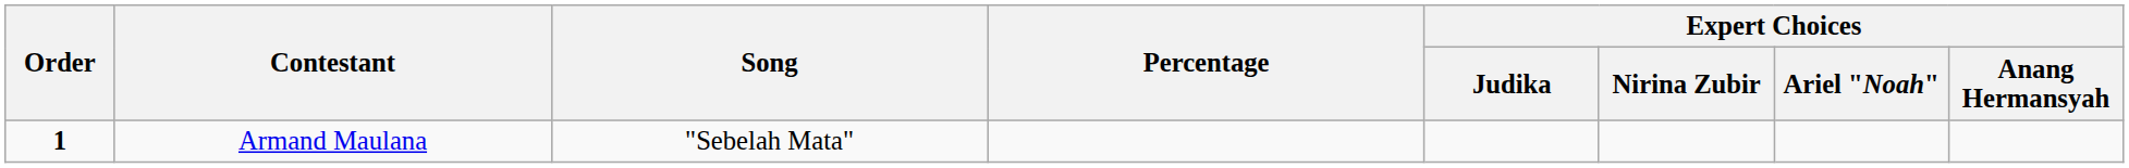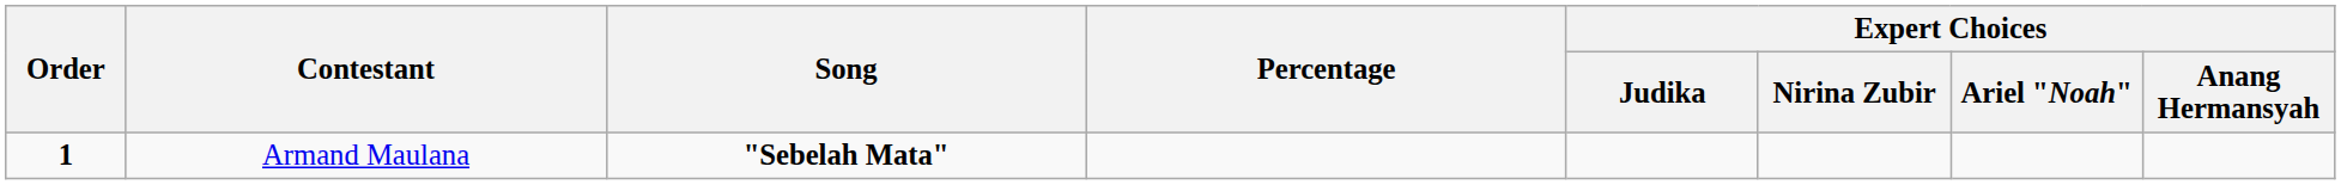Armand Maulana | Song: normal -> bold
